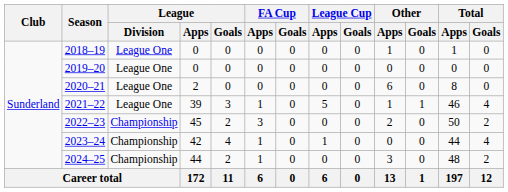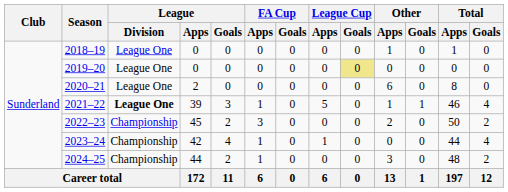2019–20 | League Cup / Goals: no background -> khaki background
2021–22 | League / Division: normal -> bold
